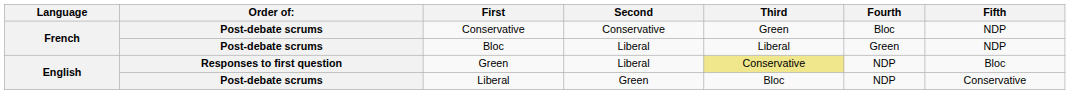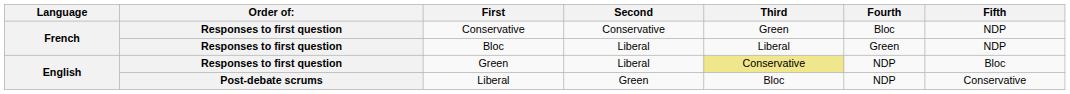row 2 | Order of:: Post-debate scrums -> Responses to first question
row 3 | Order of:: Post-debate scrums -> Responses to first question
